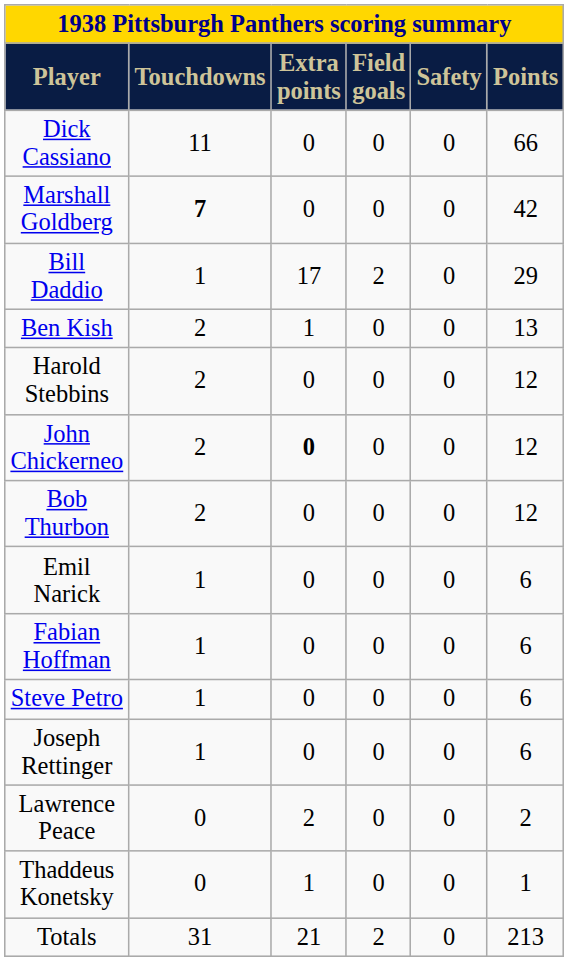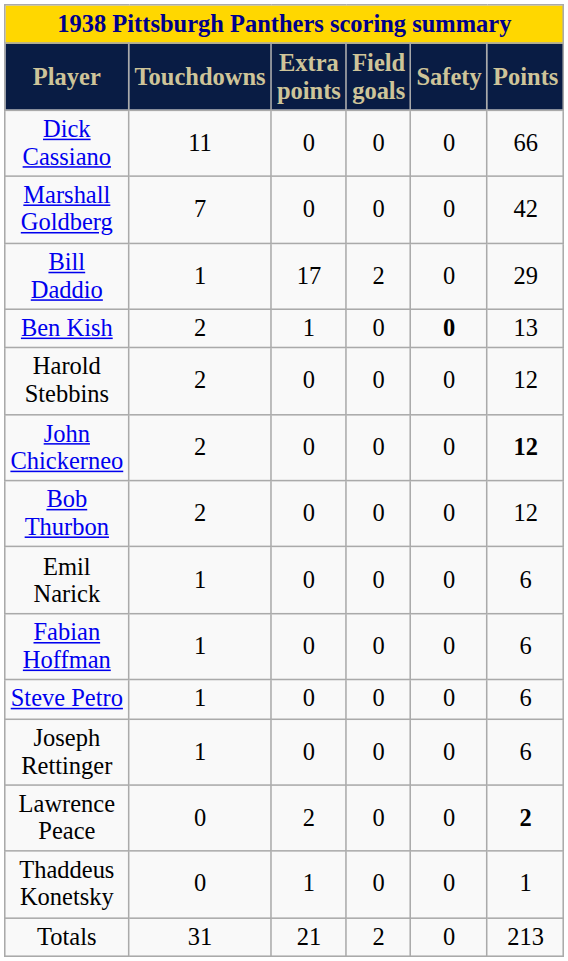Marshall Goldberg | Touchdowns: bold -> normal
Ben Kish | Safety: normal -> bold
John Chickerneo | Extra points: bold -> normal
John Chickerneo | Points: normal -> bold
Lawrence Peace | Points: normal -> bold
